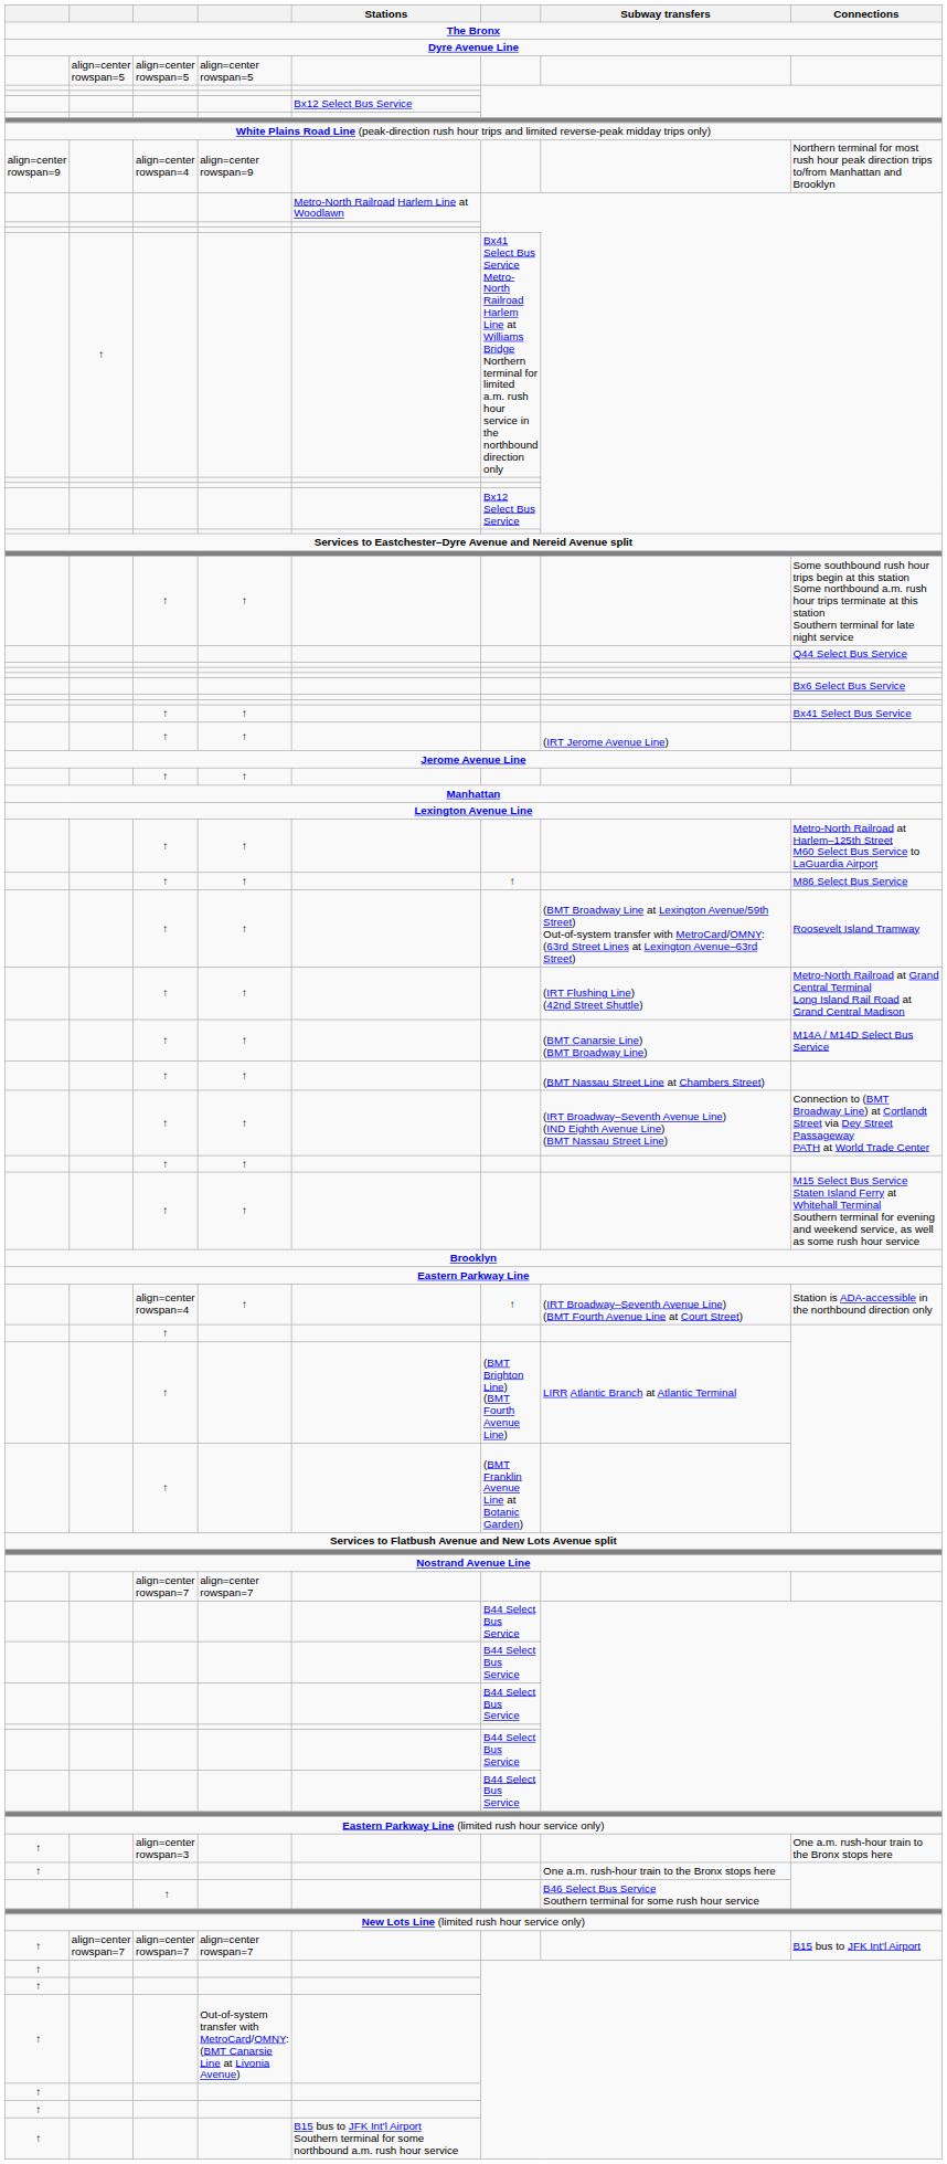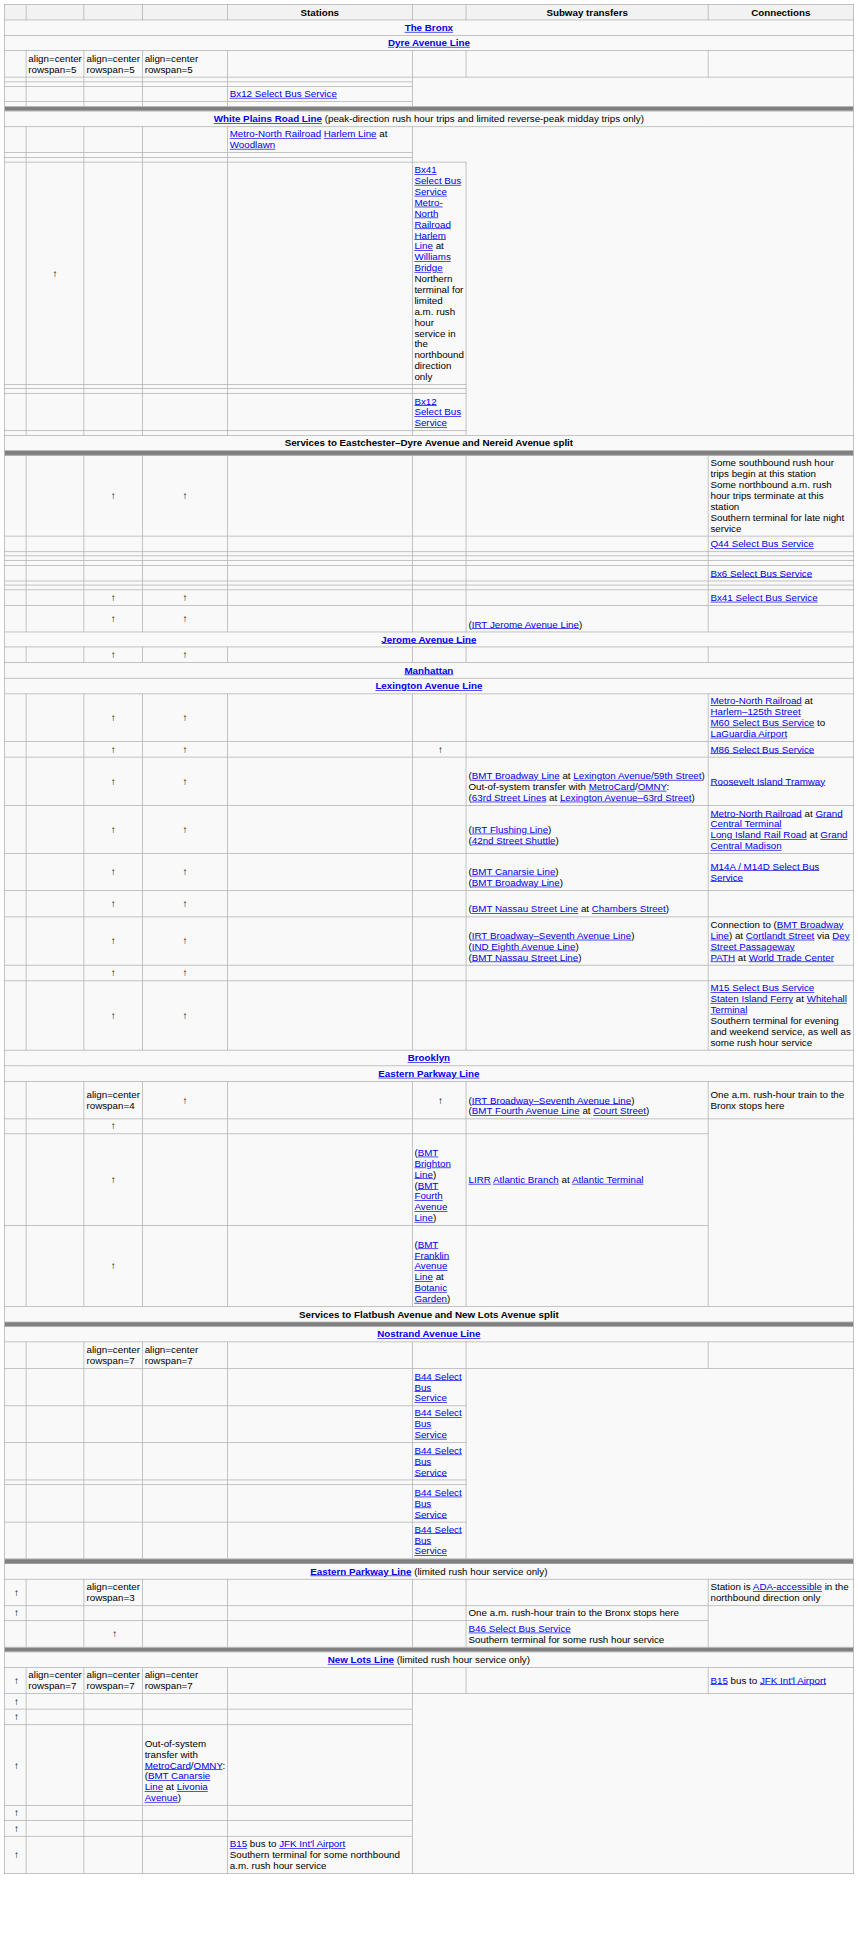- row: align=center rowspan=9 | align=center rowspan=4 | align=center rowspan=9 | Northern terminal for most rush hour peak direction trips to/from Manhattan and Brooklyn
align=center rowspan=4 / ↑ | Connections: Station is ADA-accessible in the northbound direction only -> One a.m. rush-hour train to the Bronx stops here
align=center rowspan=3 | Connections: One a.m. rush-hour train to the Bronx stops here -> Station is ADA-accessible in the northbound direction only
